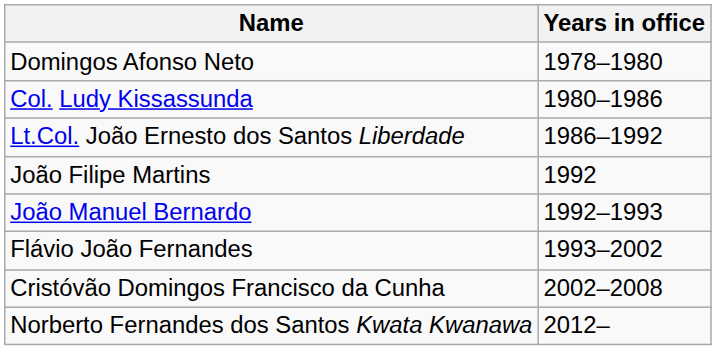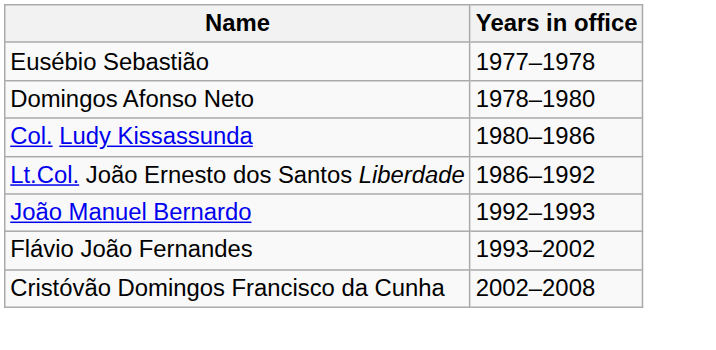+ row: Eusébio Sebastião | 1977–1978
- row: João Filipe Martins | 1992
- row: Norberto Fernandes dos Santos Kwata Kwanawa | 2012–
